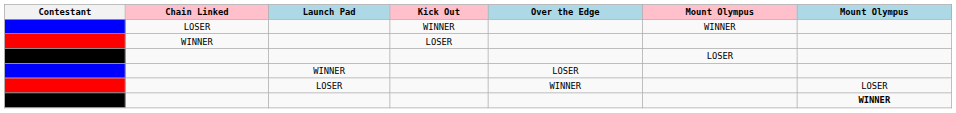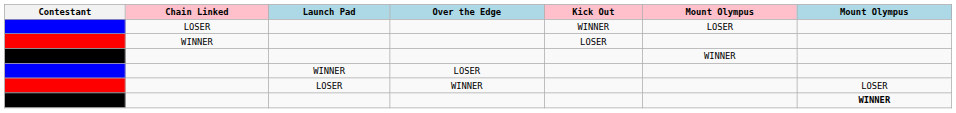columns swapped: Over the Edge <-> Kick Out
row 2 | column 6: WINNER -> LOSER
row 4 | column 6: LOSER -> WINNER
